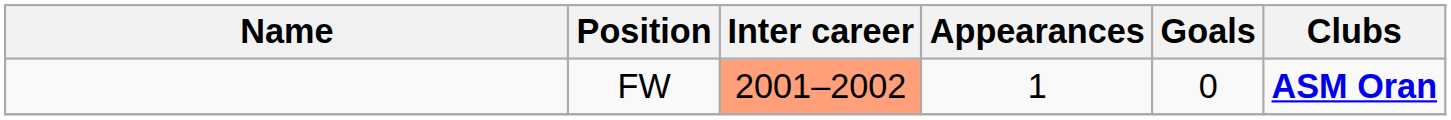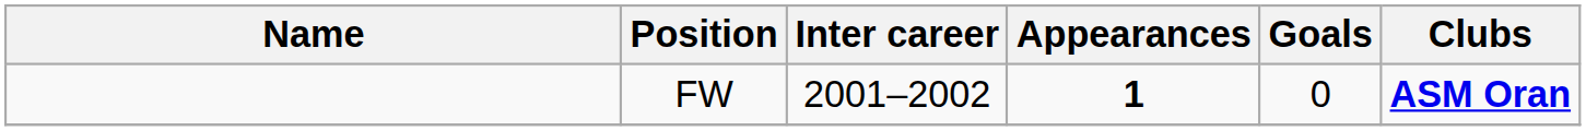FW | Inter career: lightsalmon background -> no background
FW | Appearances: normal -> bold
